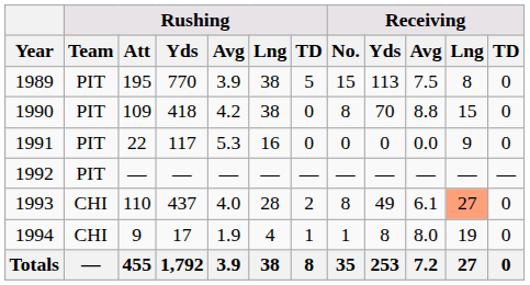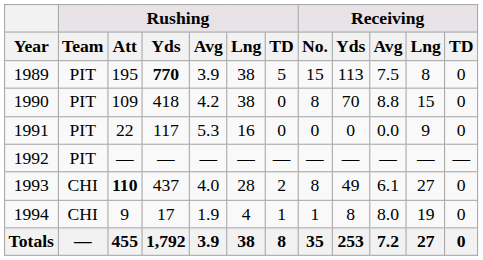1989 | Rushing / Yds: normal -> bold
1993 | Rushing / Att: normal -> bold
1993 | Receiving / Lng: lightsalmon background -> no background
